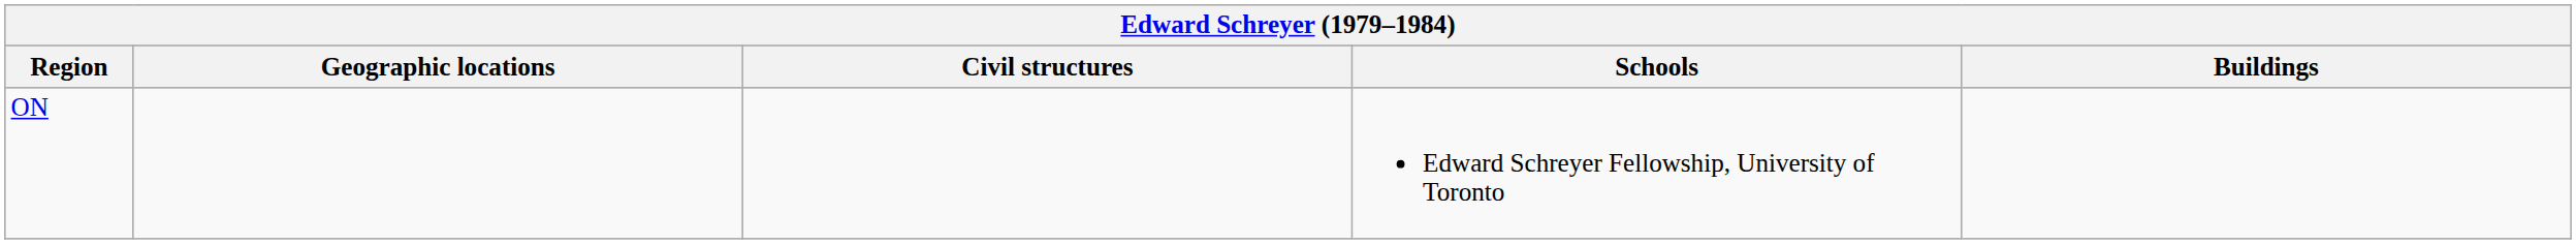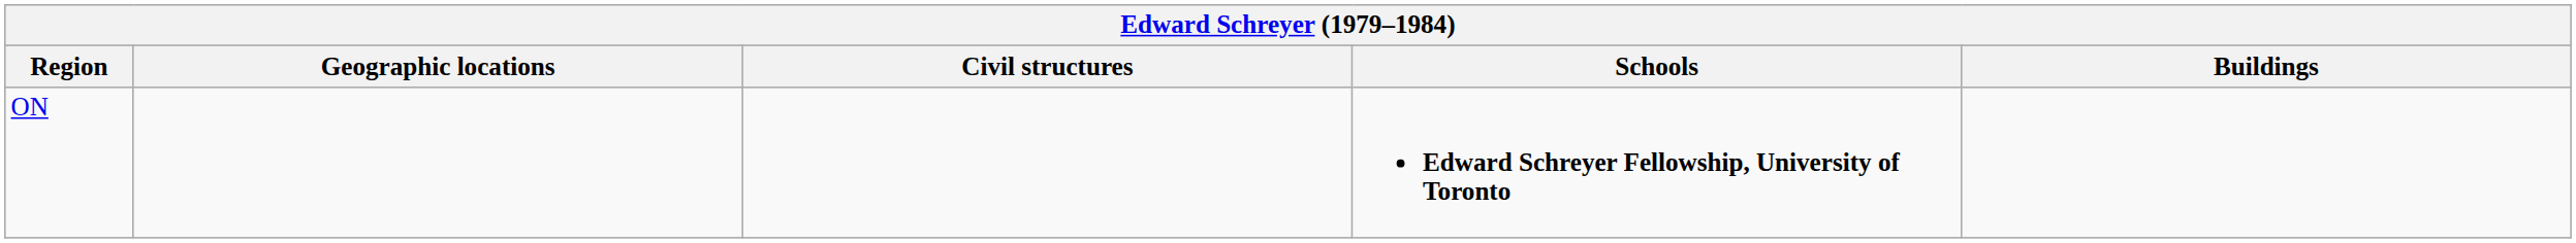ON | Schools: normal -> bold
